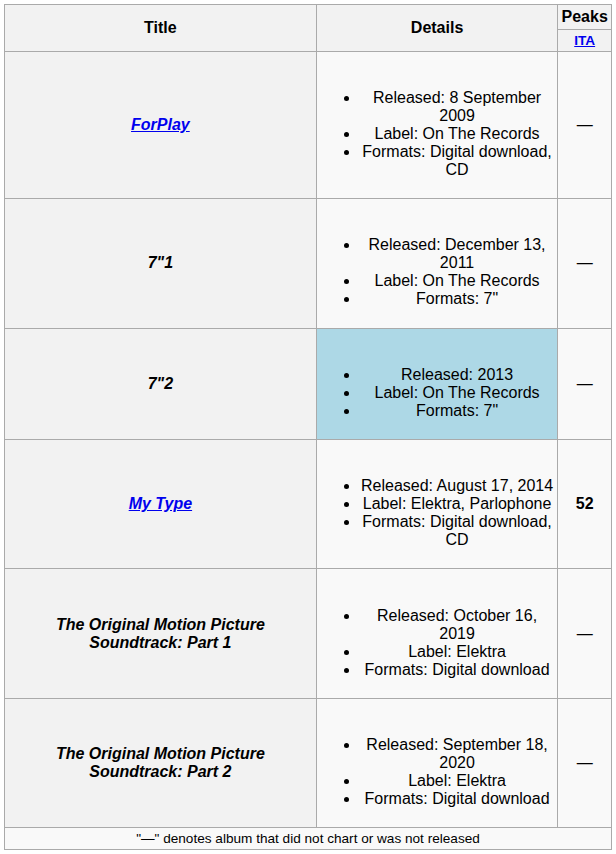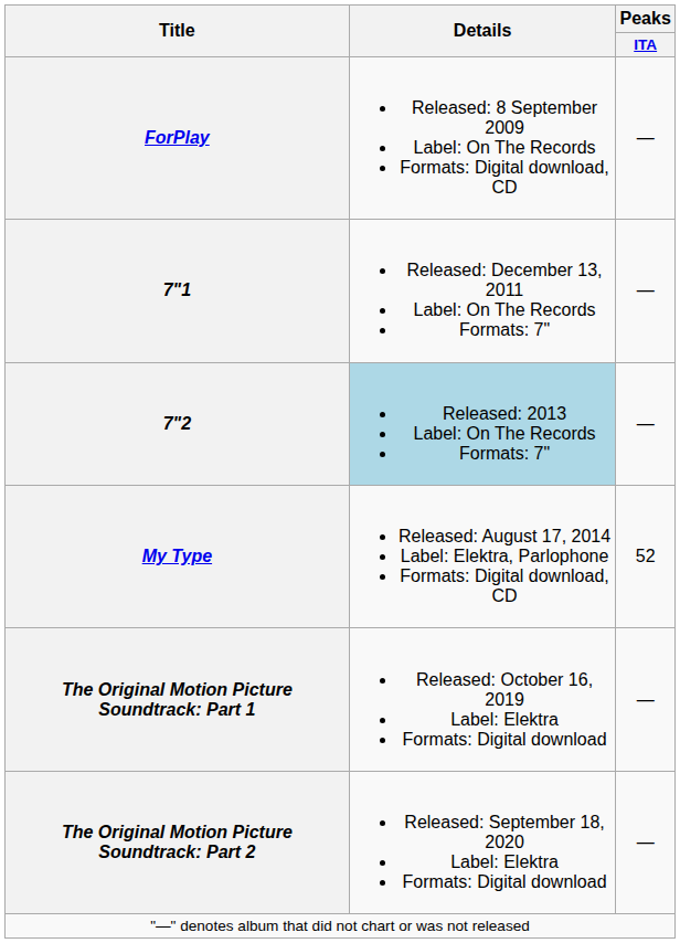My Type | Peaks / ITA: bold -> normal
